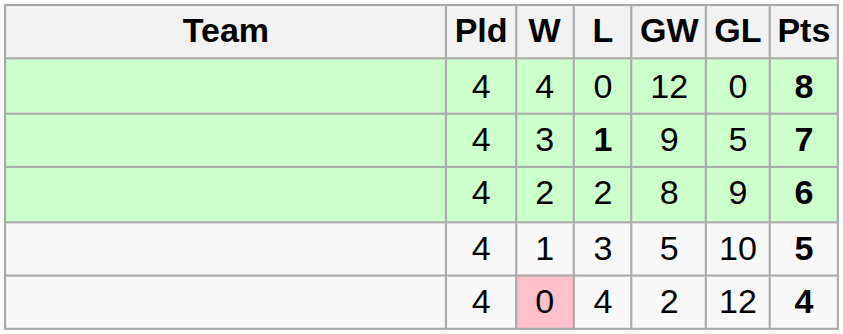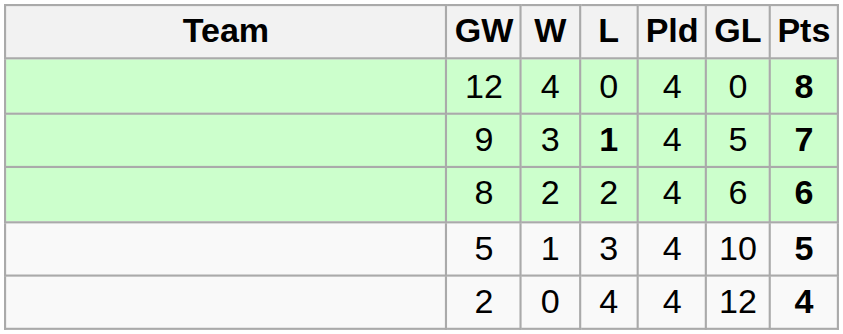columns swapped: Pld <-> GW
row 4 | GL: 9 -> 6
row 6 | W: pink background -> no background
